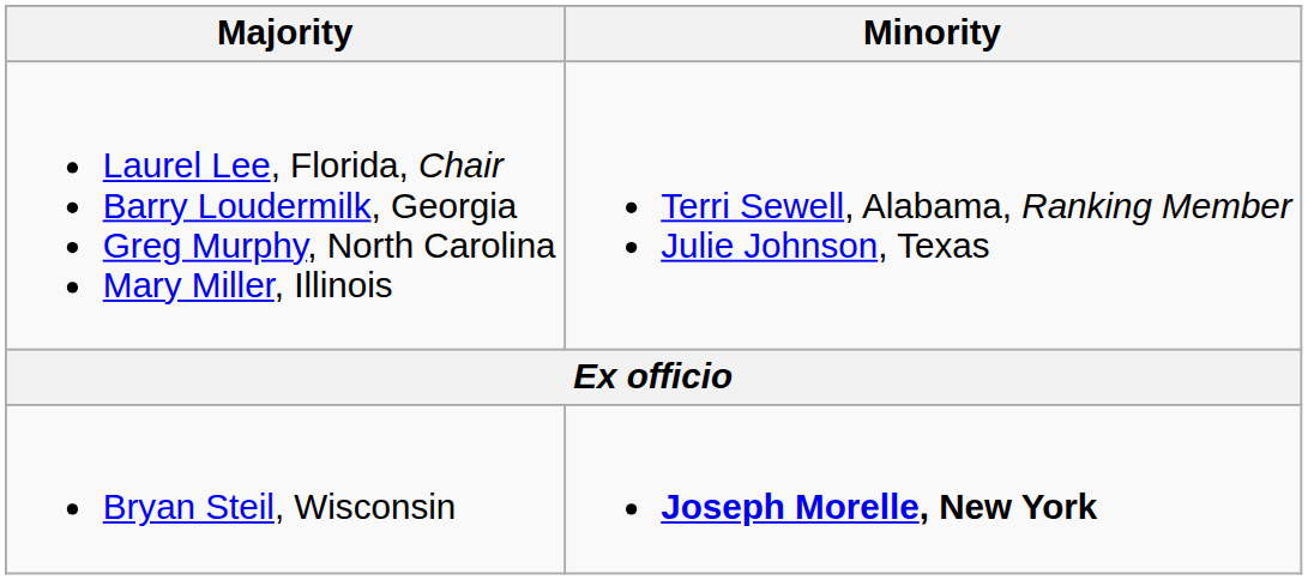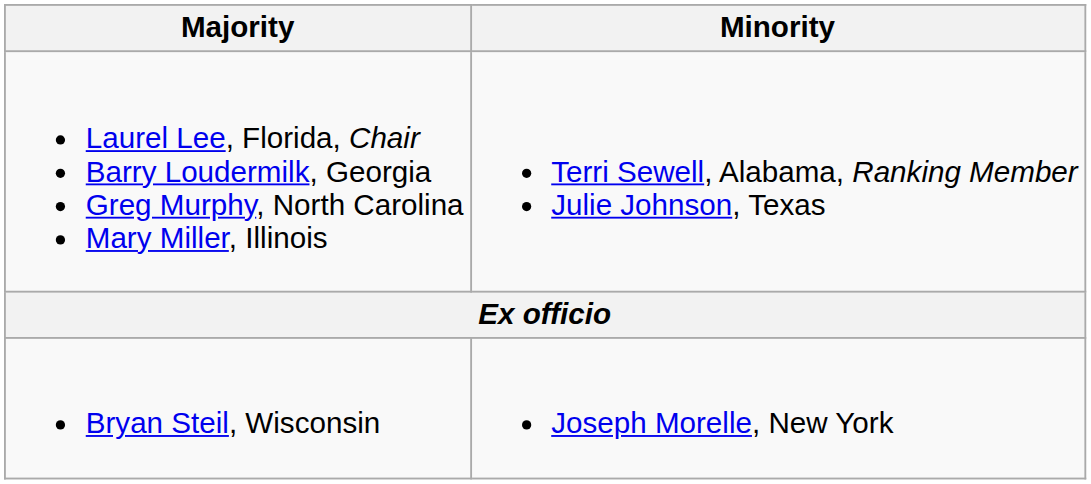Bryan Steil, Wisconsin | Minority: bold -> normal
